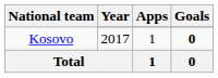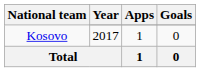2017 | Goals: bold -> normal
